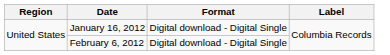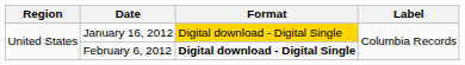January 16, 2012 | Format: no background -> gold background
February 6, 2012 | Format: normal -> bold
